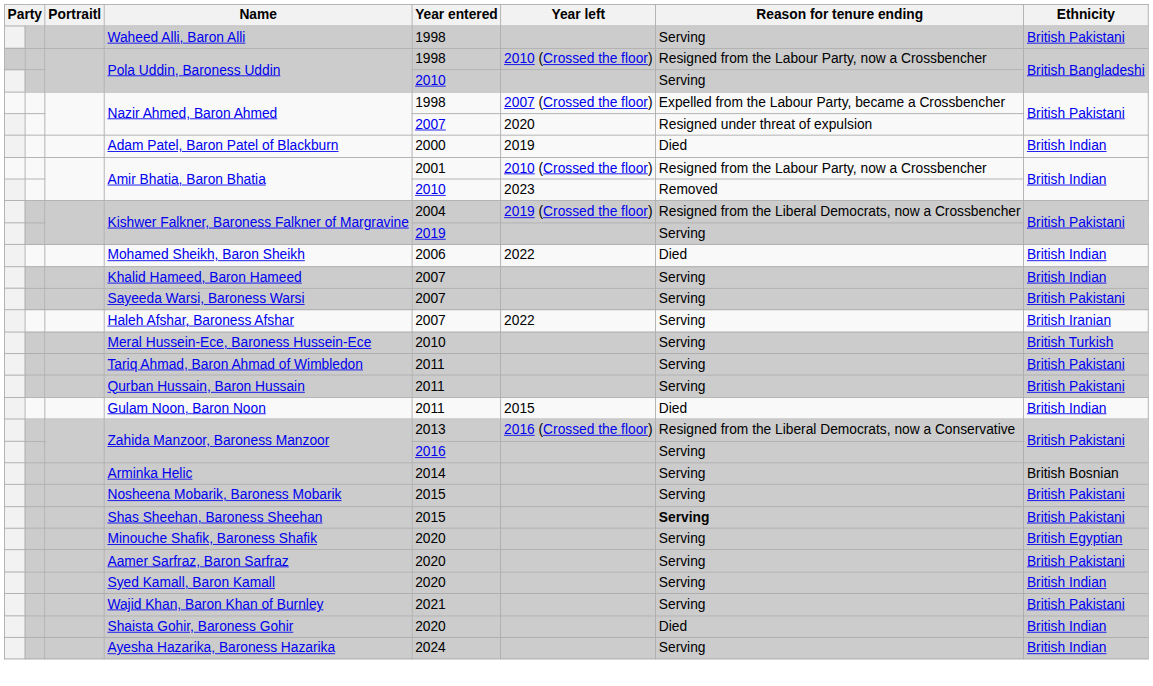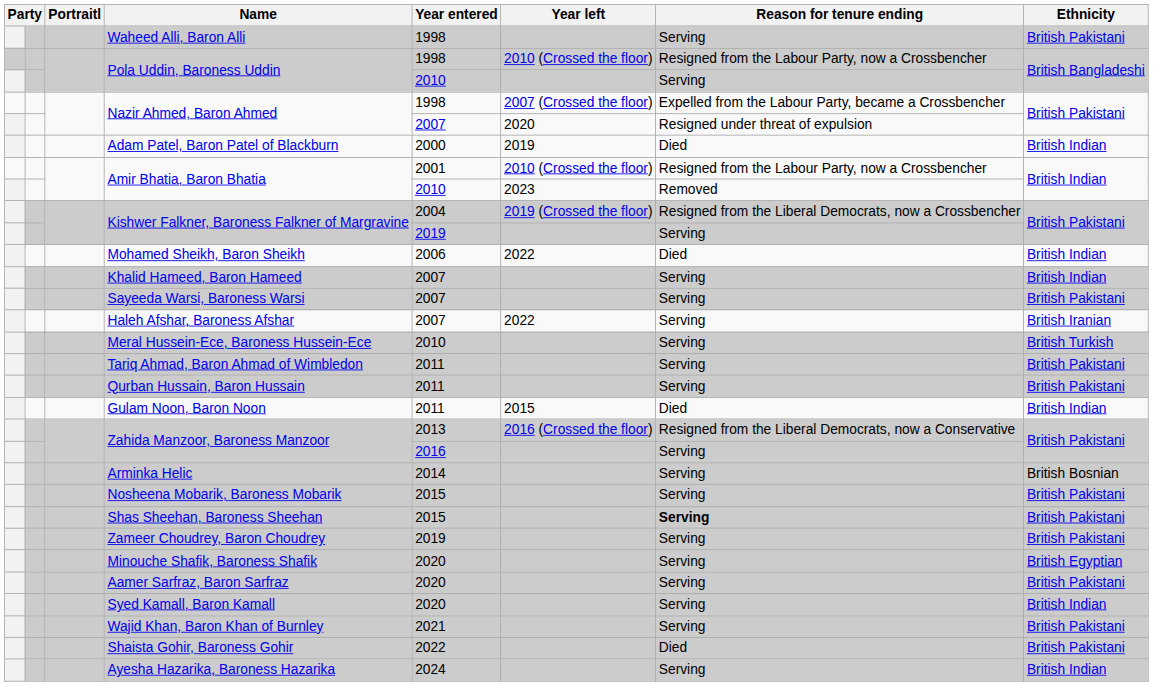+ row: Zameer Choudrey, Baron Choudrey | 2019 | Serving | British Pakistani
Shaista Gohir, Baroness Gohir | Year entered: 2020 -> 2022
Shaista Gohir, Baroness Gohir | Ethnicity: British Indian -> British Pakistani
